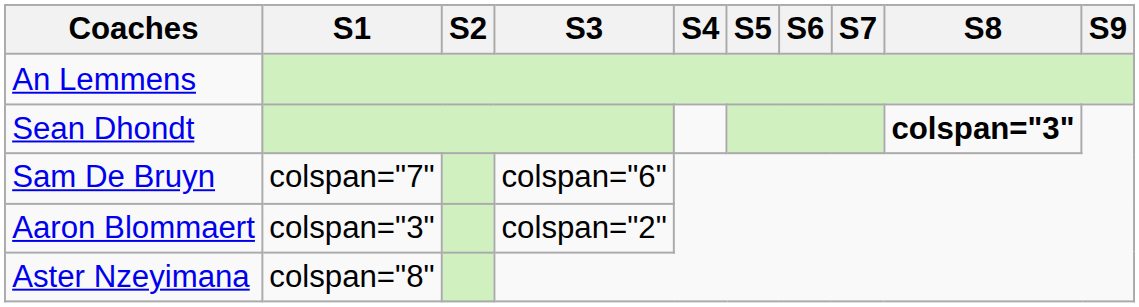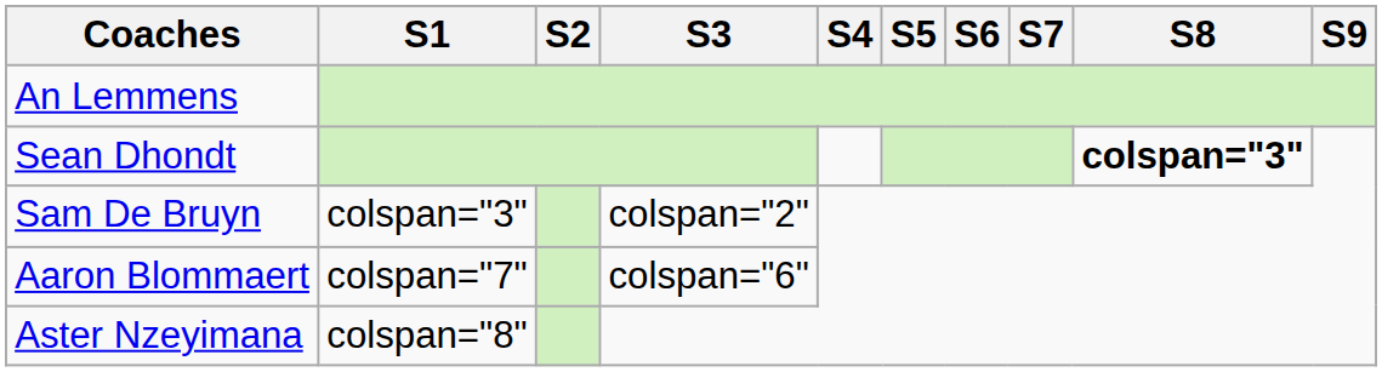Sam De Bruyn | S1: colspan="7" -> colspan="3"
Sam De Bruyn | S3: colspan="6" -> colspan="2"
Aaron Blommaert | S1: colspan="3" -> colspan="7"
Aaron Blommaert | S3: colspan="2" -> colspan="6"
